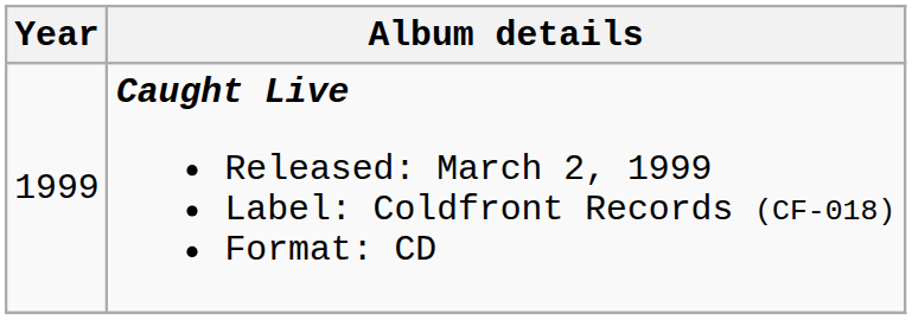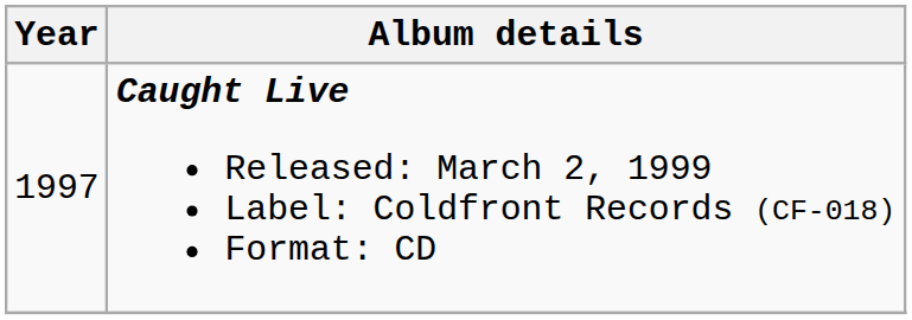row 2 | Year: 1999 -> 1997
